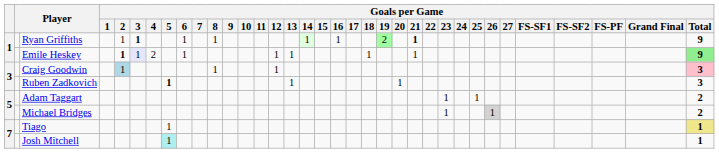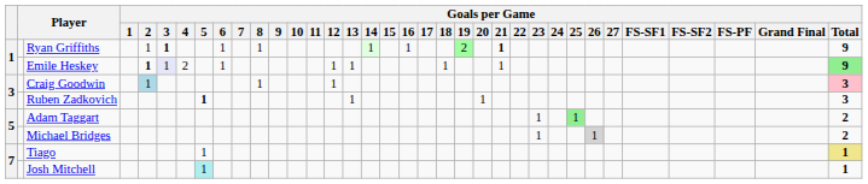Adam Taggart | Goals per Game / 25: no background -> lightgreen background
